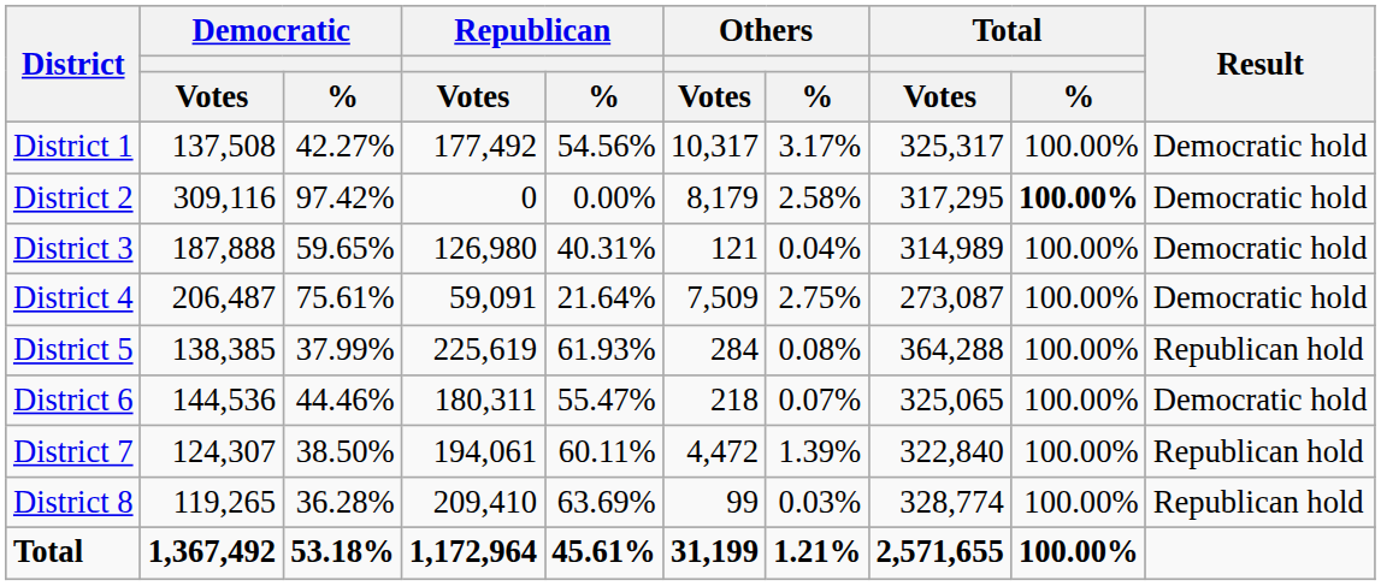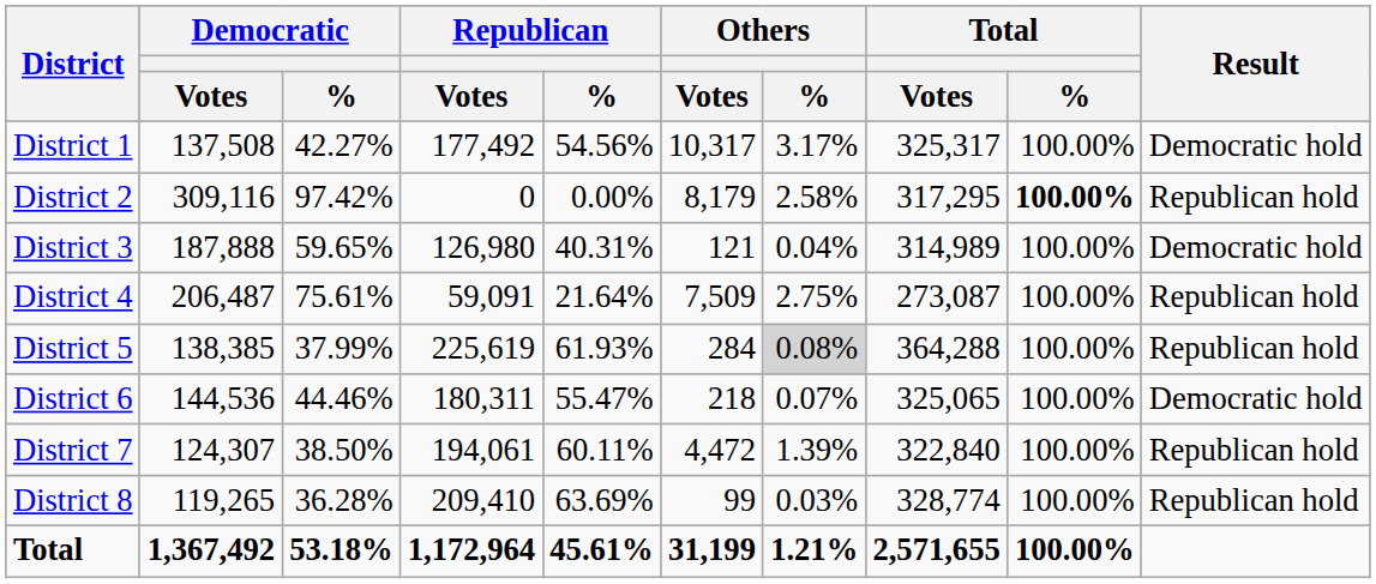District 2 | Result: Democratic hold -> Republican hold
District 4 | Result: Democratic hold -> Republican hold
District 5 | Others / %: no background -> lightgrey background
